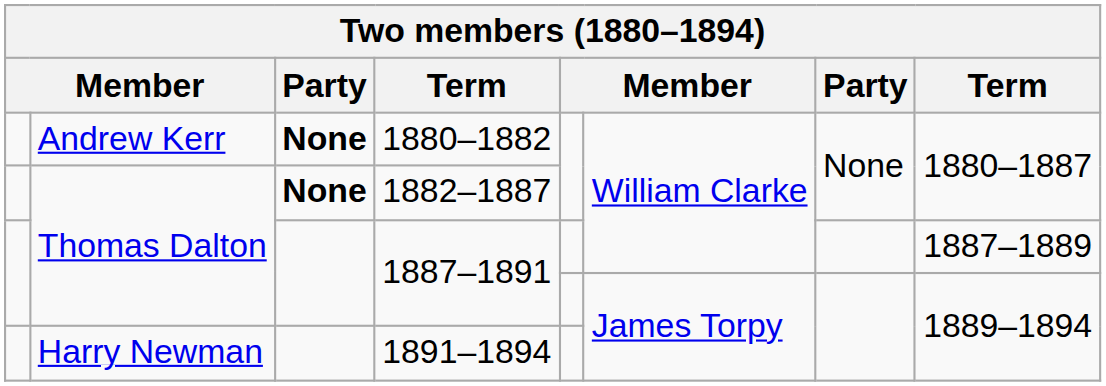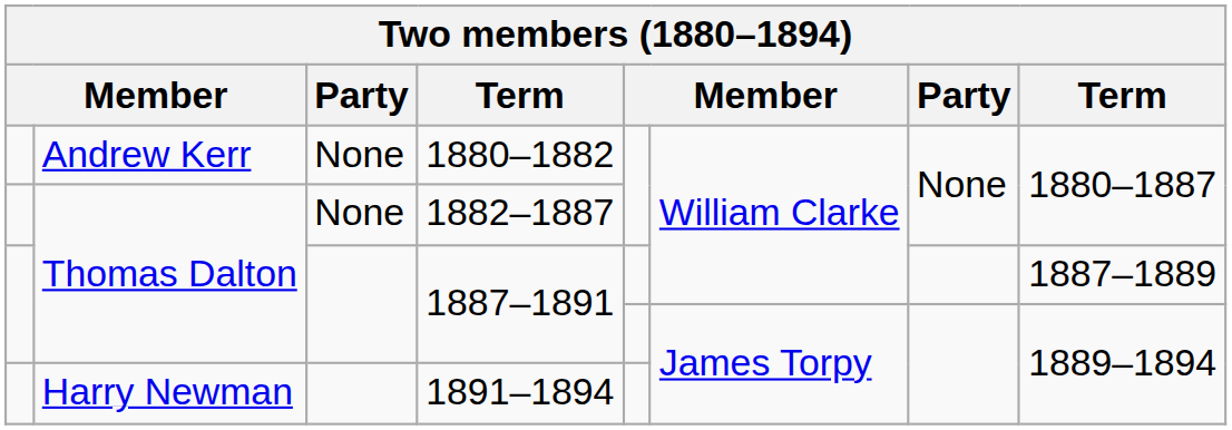1880–1882 | column 3: bold -> normal
1882–1887 | column 3: bold -> normal
